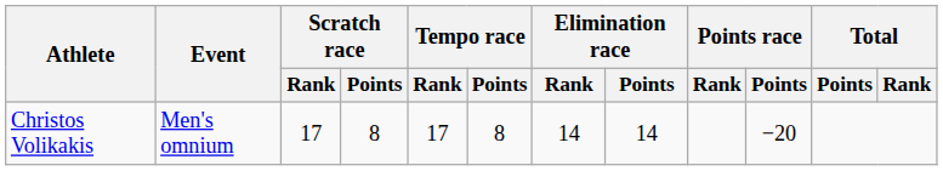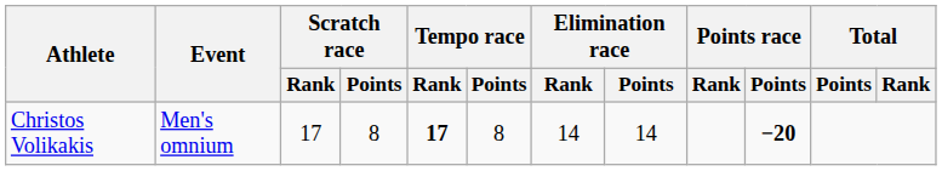Christos Volikakis | Tempo race / Rank: normal -> bold
Christos Volikakis | Points race / Points: normal -> bold
